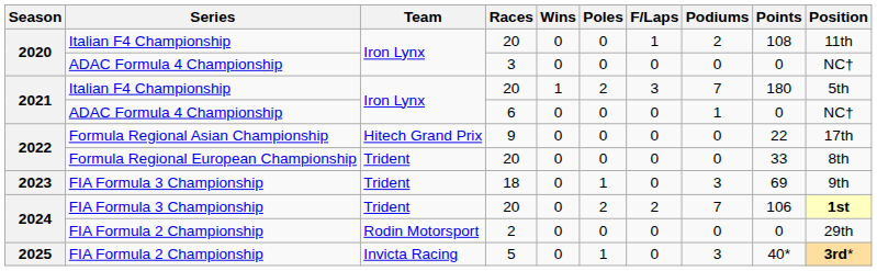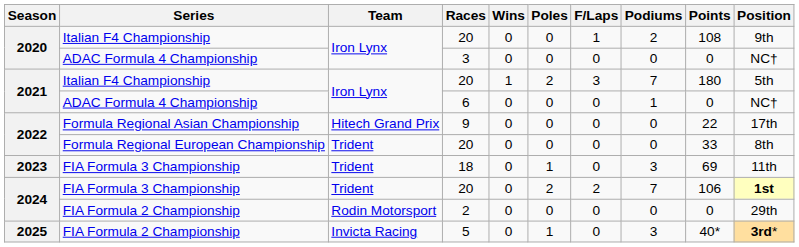2020 / 20 | Position: 11th -> 9th
18 | Position: 9th -> 11th
